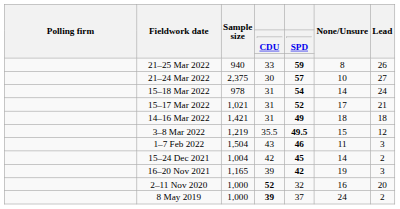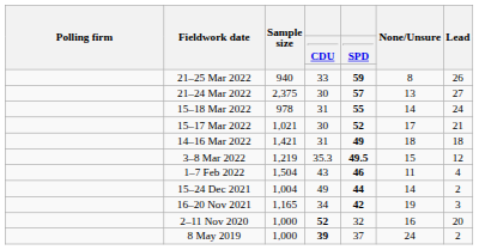21–24 Mar 2022 | None/Unsure: 10 -> 13
15–18 Mar 2022 | SPD: 54 -> 55
15–17 Mar 2022 | CDU: 31 -> 30
3–8 Mar 2022 | CDU: 35.5 -> 35.3
1–7 Feb 2022 | Lead: 3 -> 4
15–24 Dec 2021 | CDU: 42 -> 49
15–24 Dec 2021 | SPD: 45 -> 44
16–20 Nov 2021 | CDU: 39 -> 34
